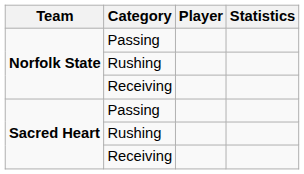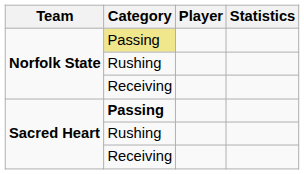Norfolk State / Passing | Category: no background -> khaki background
Sacred Heart / Passing | Category: normal -> bold
